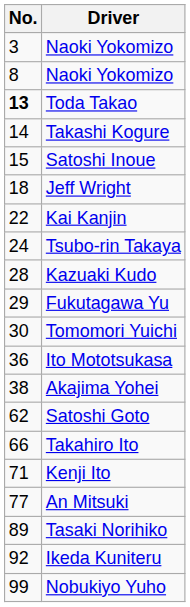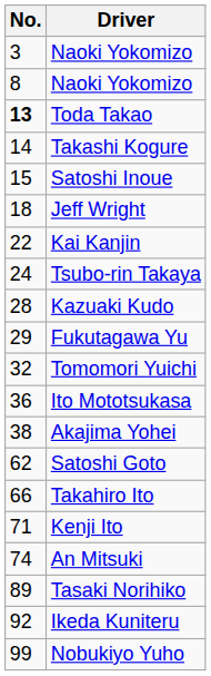row 12 | No.: 30 -> 32
row 18 | No.: 77 -> 74
